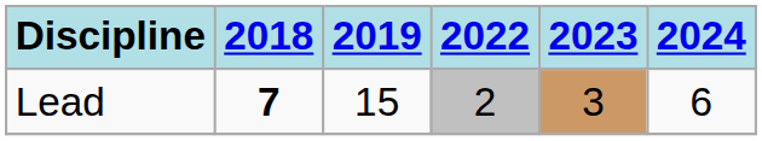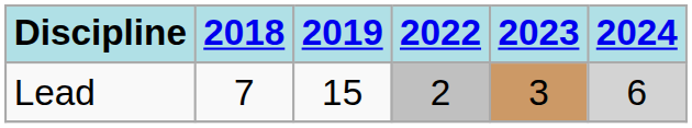Lead | 2018: bold -> normal
Lead | 2024: no background -> lightgrey background
